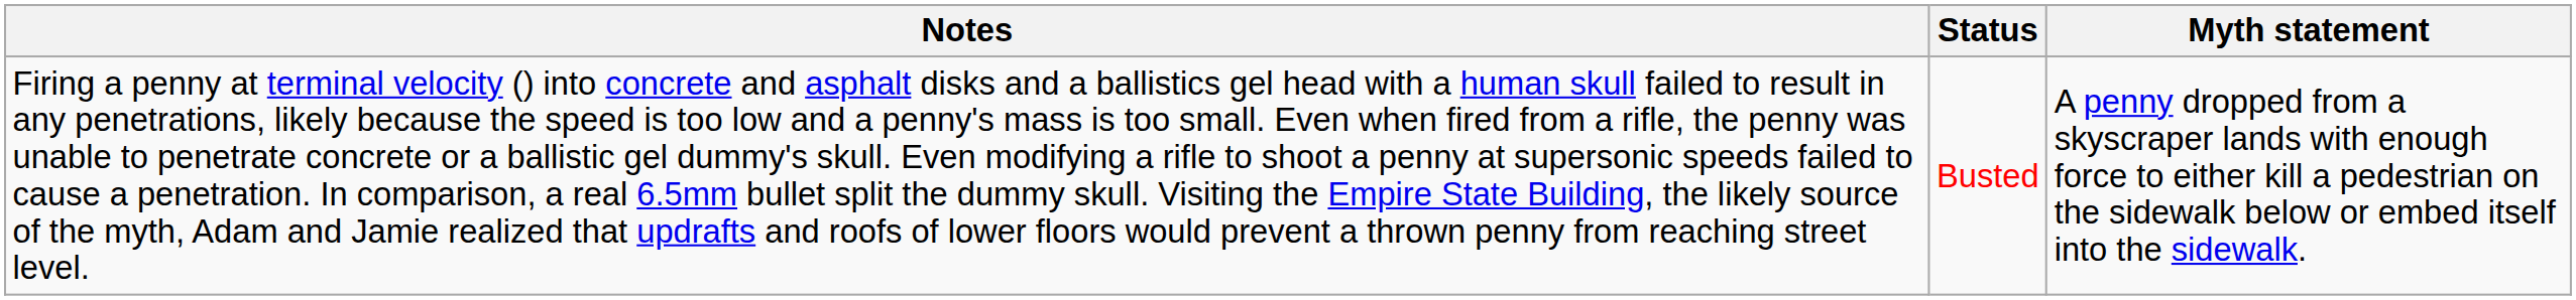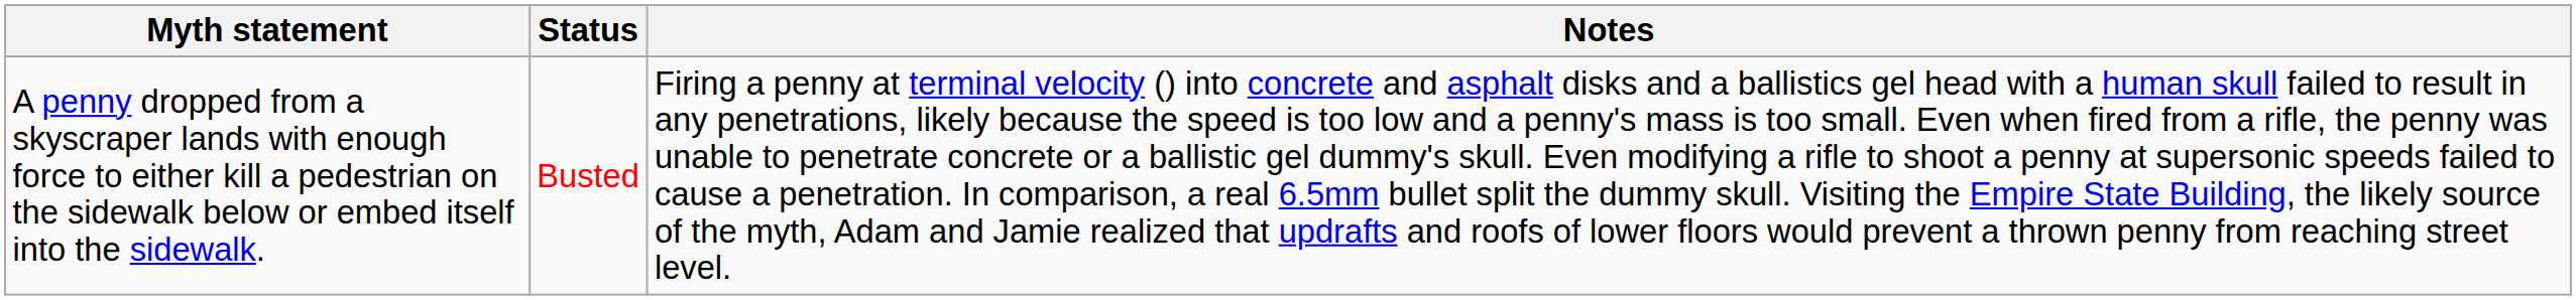columns swapped: Myth statement <-> Notes
